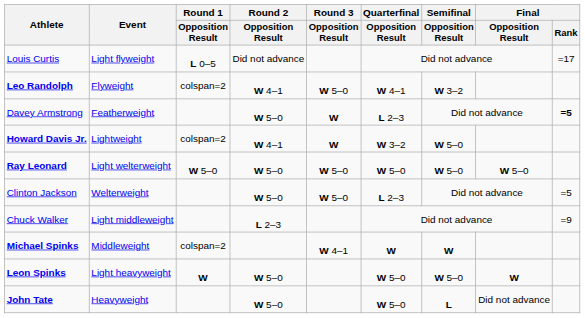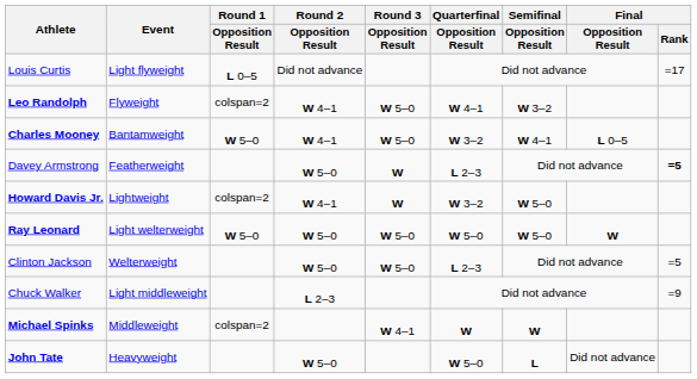+ row: Charles Mooney | Bantamweight | W 5–0 | W 4–1 | W 5–0 | W 3–2 | W 4–1 | L 0–5
Ray Leonard | Final / Opposition Result: W 5–0 -> W
- row: Leon Spinks | Light heavyweight | W | W 5–0 | W 5–0 | W 5–0 | W
